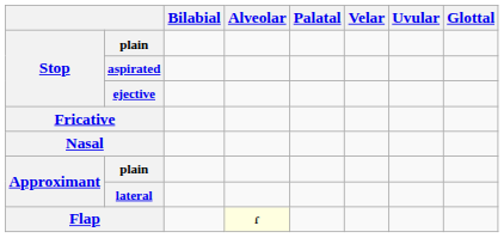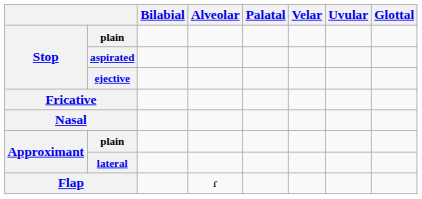Flap | Alveolar: lightyellow background -> no background
